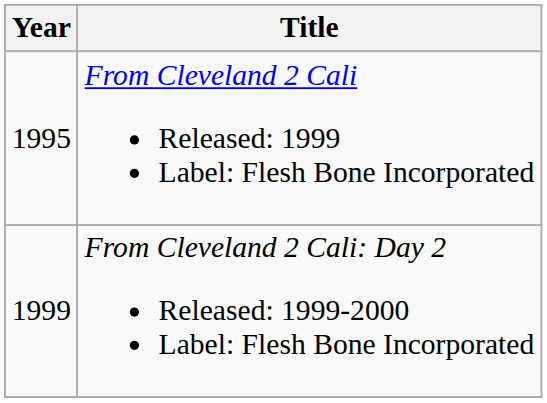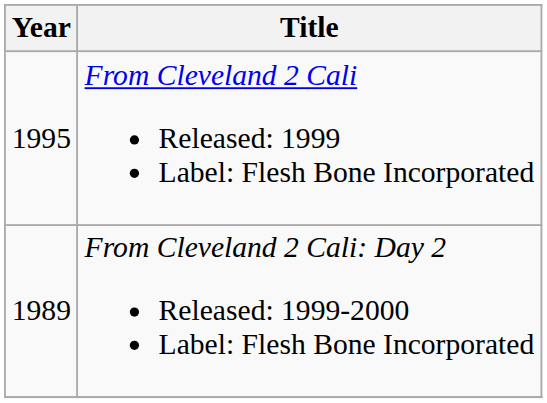row 3 | Year: 1999 -> 1989
